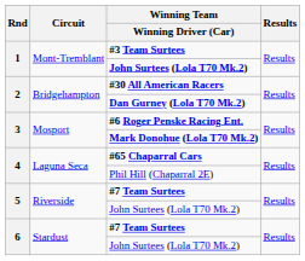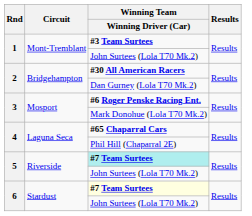1 / John Surtees (Lola T70 Mk.2) | Winning Team / Winning Driver (Car): bold -> normal
Dan Gurney (Lola T70 Mk.2) | Winning Team / Winning Driver (Car): bold -> normal
Mark Donohue (Lola T70 Mk.2) | Winning Team / Winning Driver (Car): bold -> normal
5 / #7 Team Surtees | Winning Team / Winning Driver (Car): no background -> paleturquoise background
6 / #7 Team Surtees | Winning Team / Winning Driver (Car): no background -> lightyellow background
